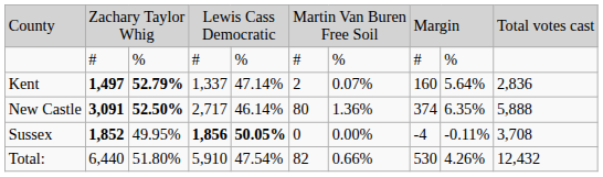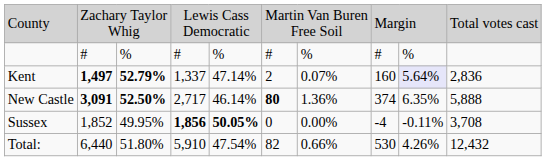Kent | column 9: no background -> lavender background
New Castle | column 6: normal -> bold
Sussex | column 2: bold -> normal
